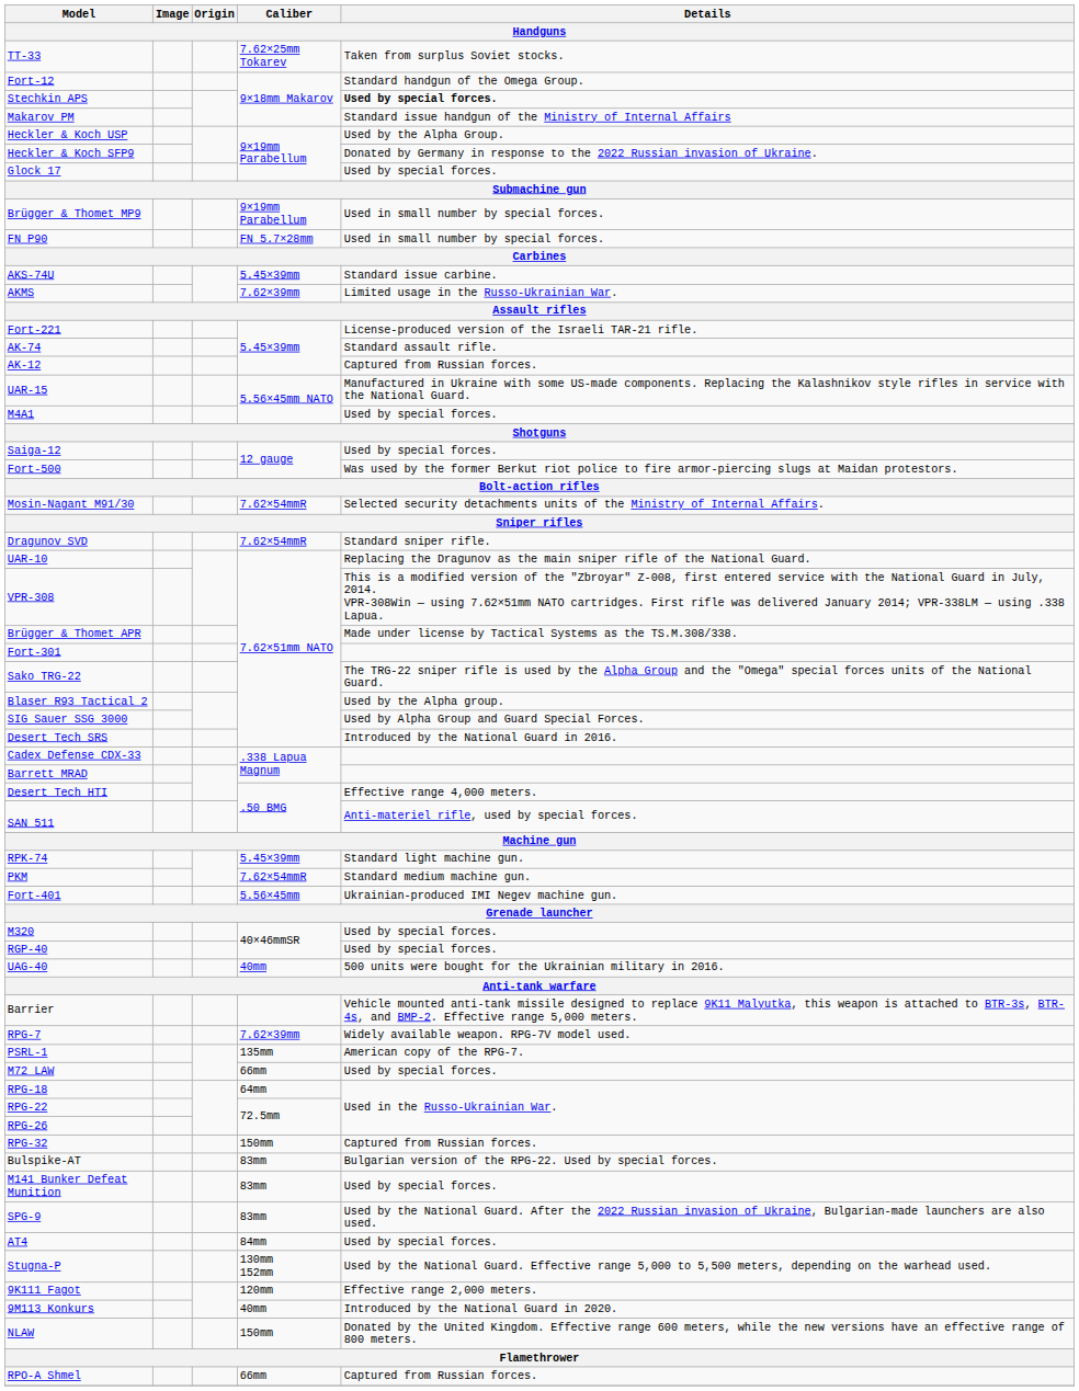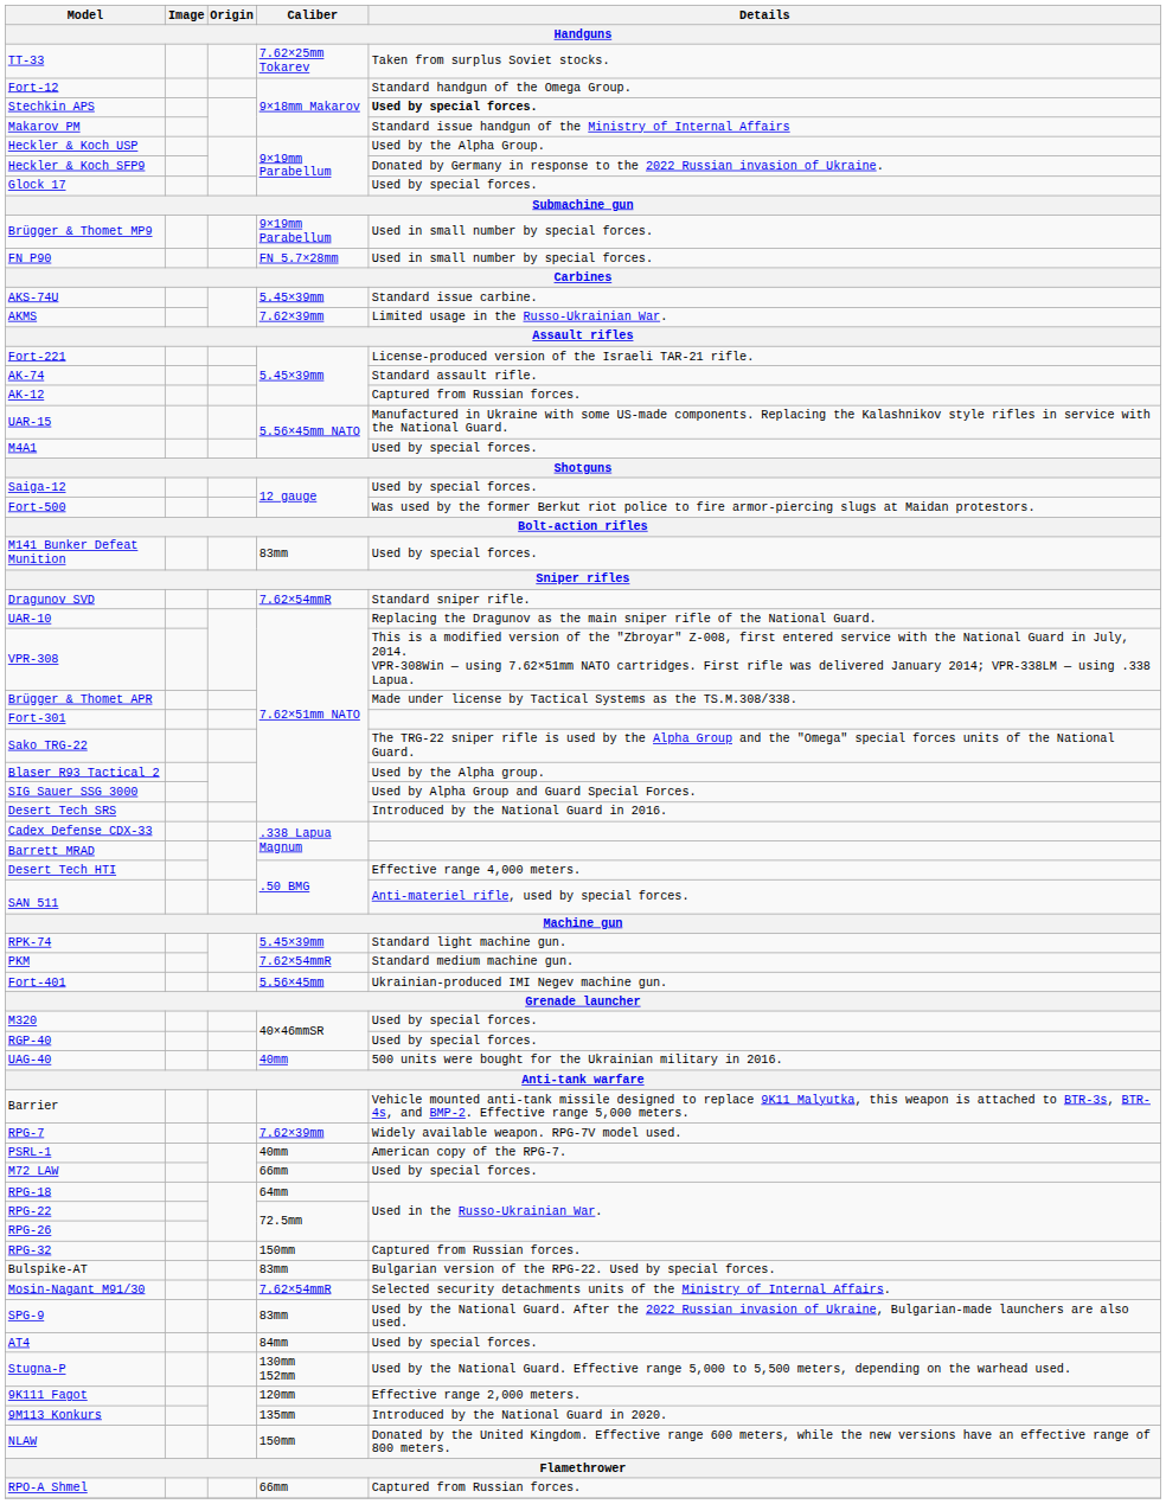rows swapped: Mosin-Nagant M91/30 <-> M141 Bunker Defeat Munition
PSRL-1 | Caliber: 135mm -> 40mm
9M113 Konkurs | Caliber: 40mm -> 135mm
